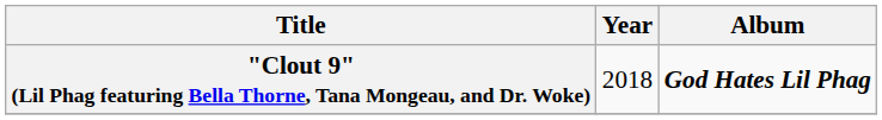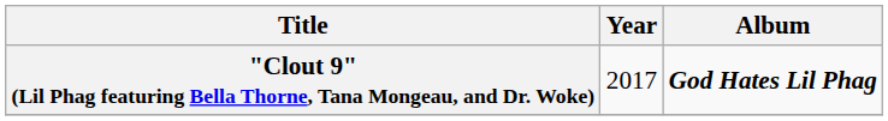row 2 | Year: 2018 -> 2017
